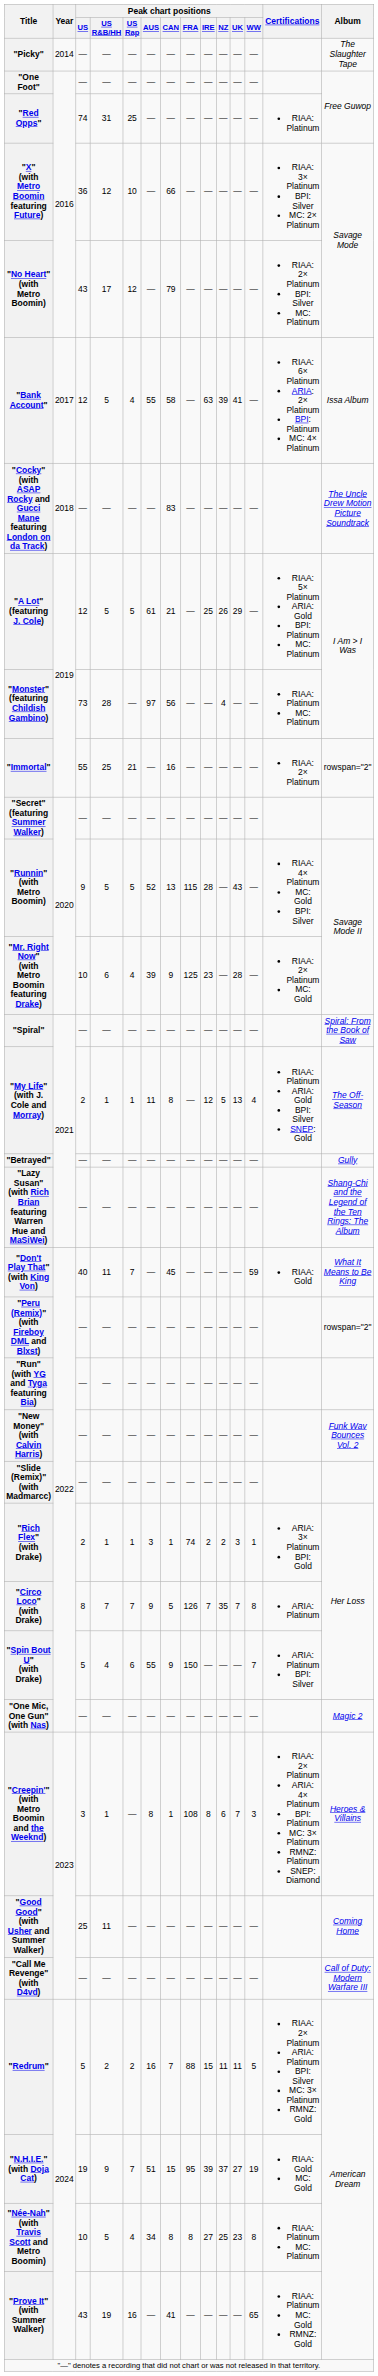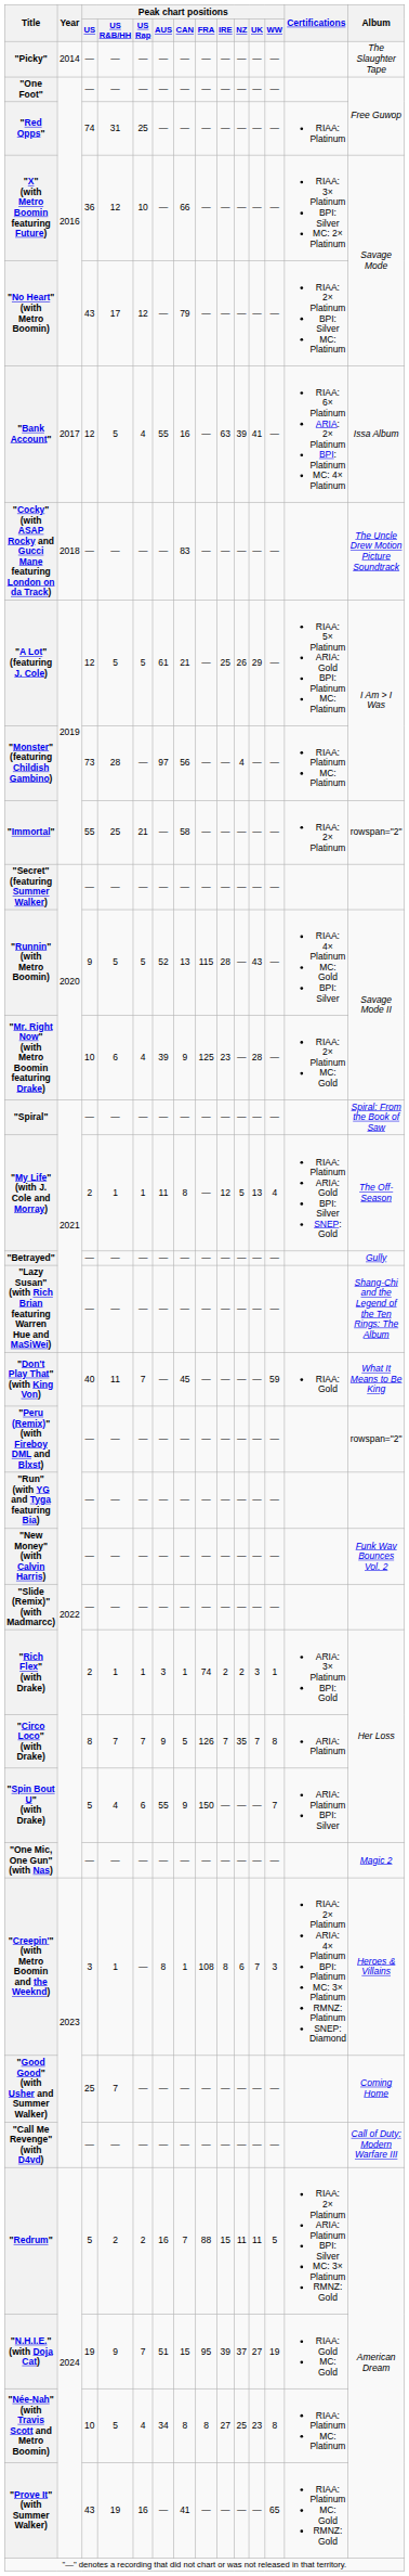"Bank Account" | Peak chart positions / CAN: 58 -> 16
"Immortal" | Peak chart positions / CAN: 16 -> 58
"Good Good" (with Usher and Summer Walker) | Peak chart positions / US R&B/HH: 11 -> 7
